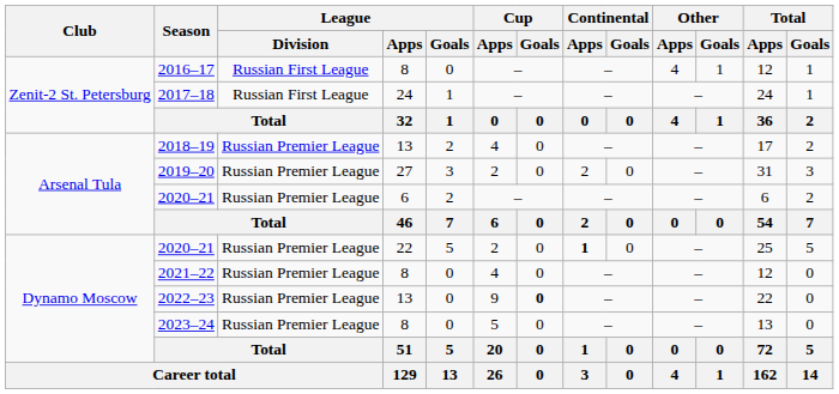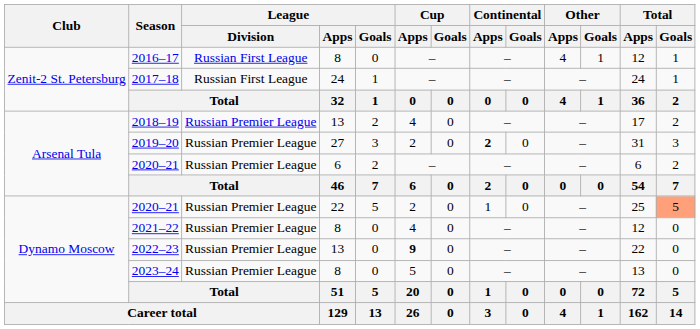2019–20 | Continental / Apps: normal -> bold
2020–21 / 22 | Continental / Apps: bold -> normal
2020–21 / 22 | Total / Goals: no background -> lightsalmon background
2022–23 | Cup / Apps: normal -> bold
2022–23 | Cup / Goals: bold -> normal
